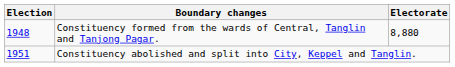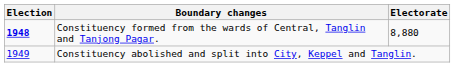row 2 | Election: normal -> bold
row 3 | Election: 1951 -> 1949
